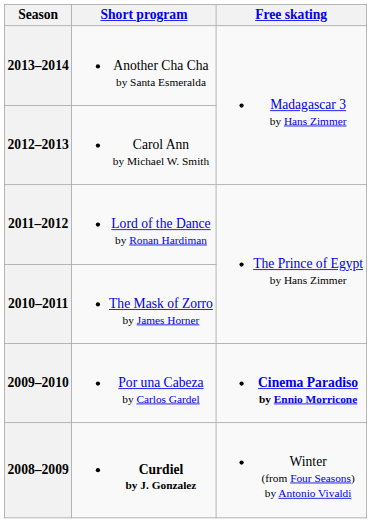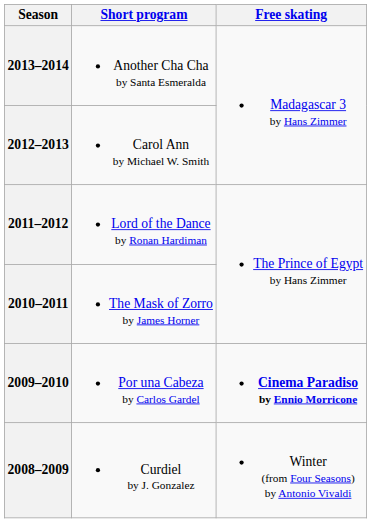2008–2009 | Short program: bold -> normal
